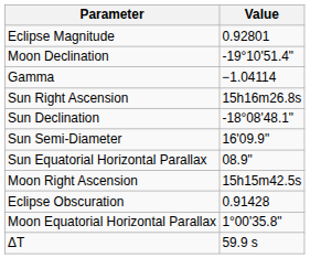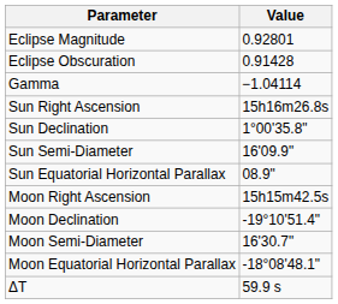rows swapped: Eclipse Obscuration <-> Moon Declination
Sun Declination | Value: -18°08'48.1" -> 1°00'35.8"
+ row: Moon Semi-Diameter | 16'30.7"
Moon Equatorial Horizontal Parallax | Value: 1°00'35.8" -> -18°08'48.1"
